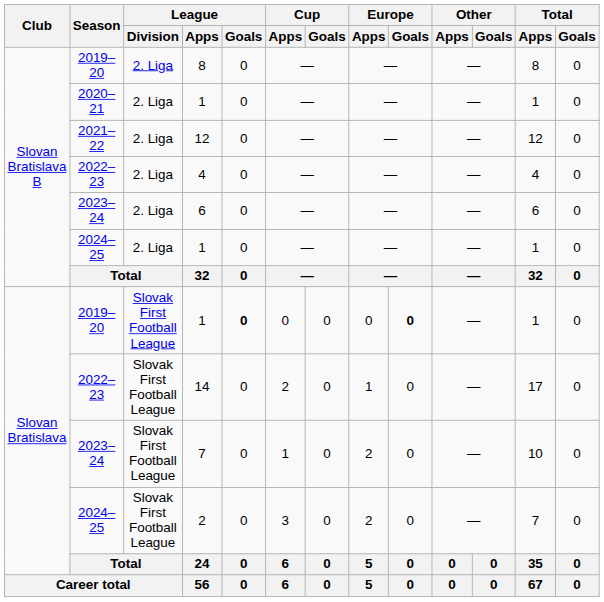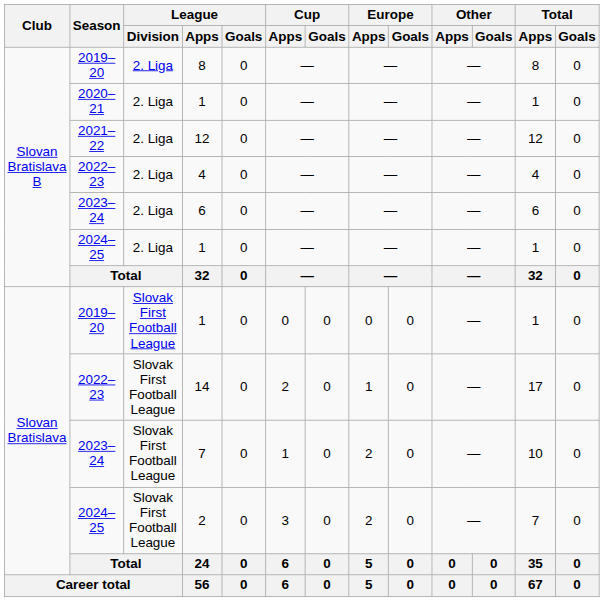2019–20 / 1 | League / Goals: bold -> normal
2019–20 / 1 | Europe / Goals: bold -> normal
